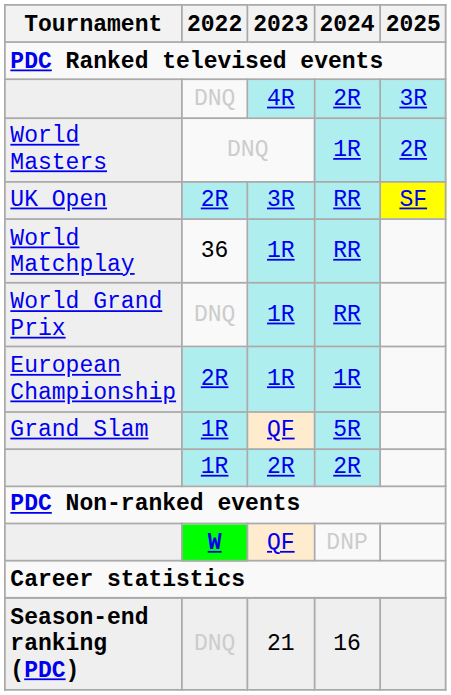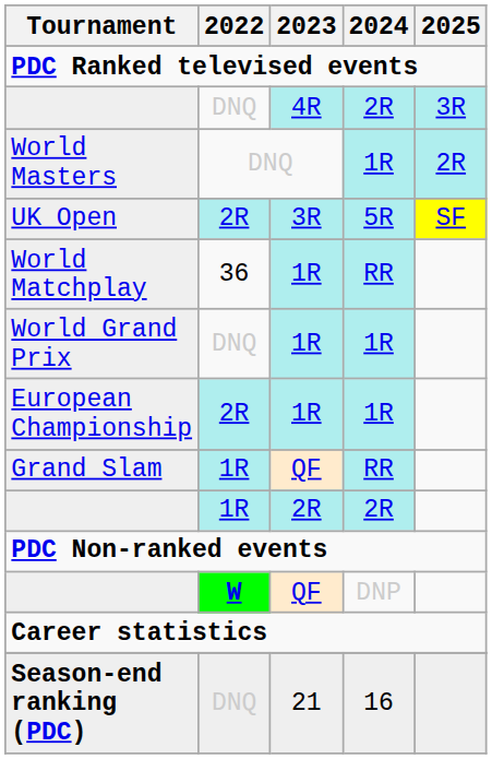UK Open | 2024: RR -> 5R
World Grand Prix | 2024: RR -> 1R
Grand Slam | 2024: 5R -> RR
